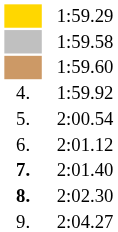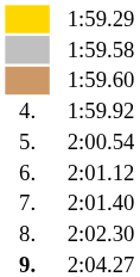2:01.40 | column 1: bold -> normal
2:02.30 | column 1: bold -> normal
2:04.27 | column 1: normal -> bold
